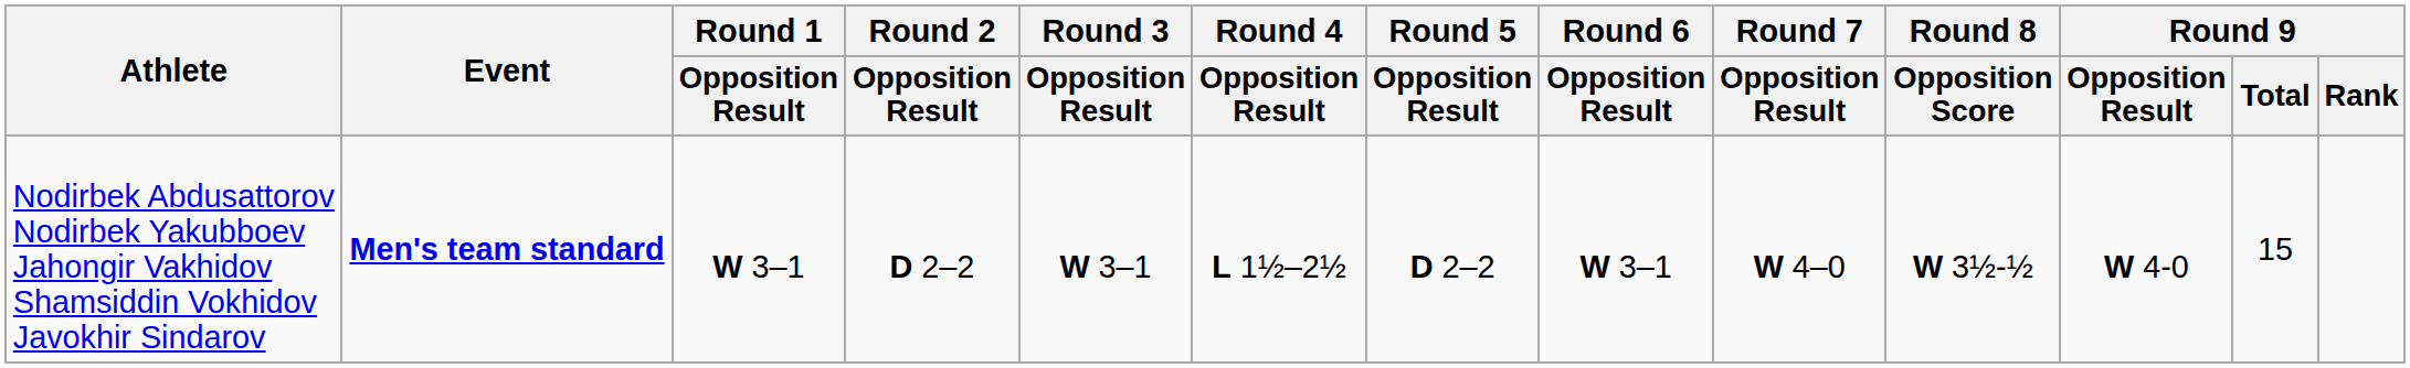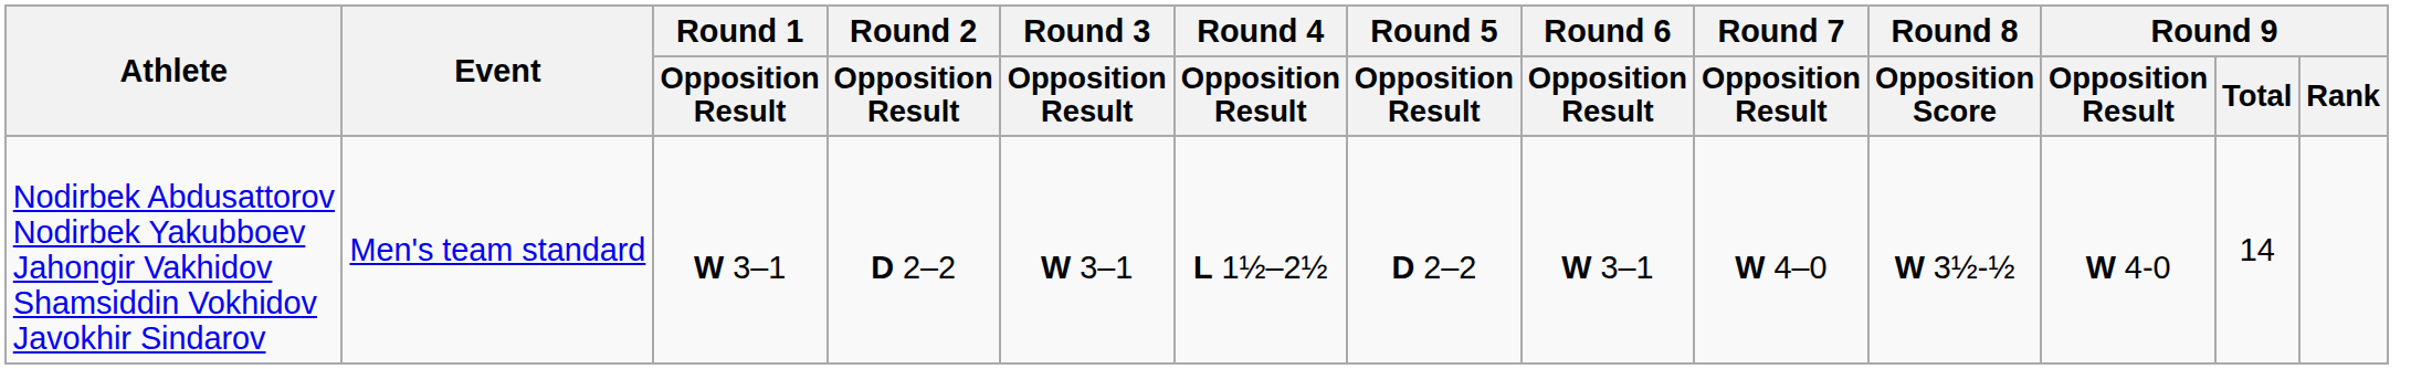row 3 | Event: bold -> normal
row 3 | Round 9 / Total: 15 -> 14
